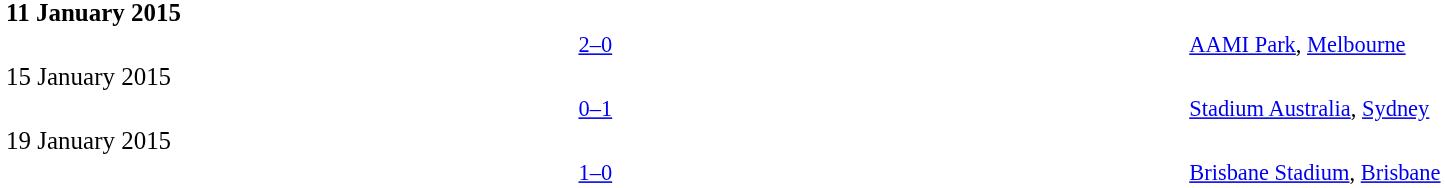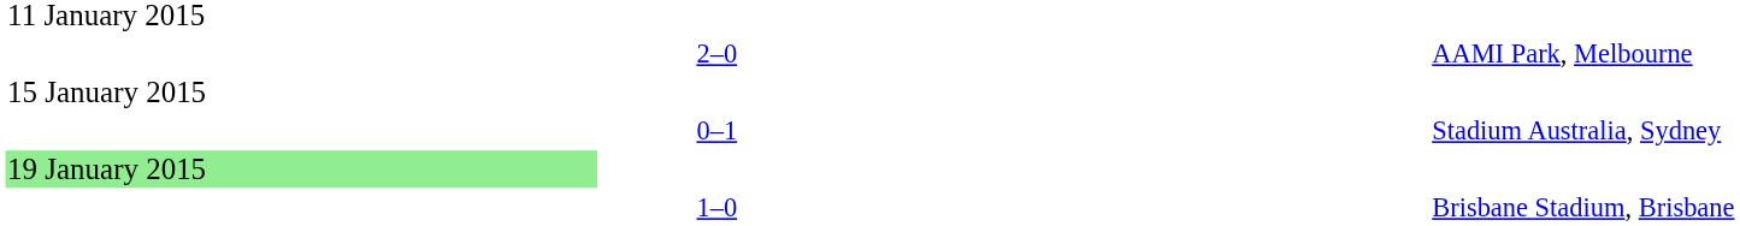11 January 2015 | column 1: bold -> normal
19 January 2015 | column 1: no background -> lightgreen background
